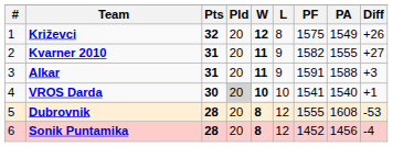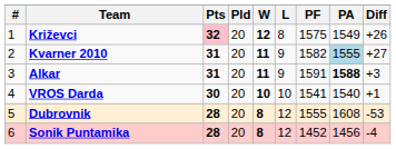Križevci | Pts: no background -> pink background
Kvarner 2010 | PA: no background -> lightblue background
Alkar | PA: normal -> bold
VROS Darda | Pld: lightgrey background -> no background
